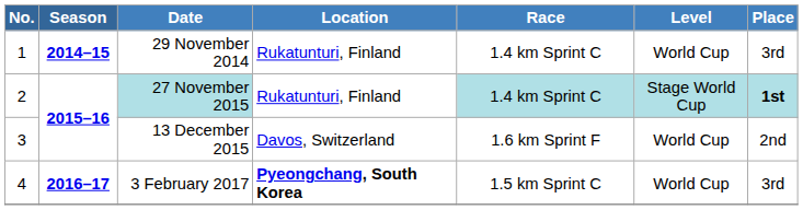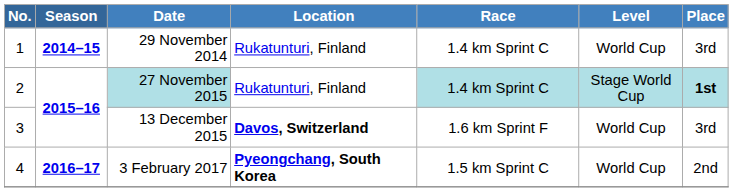13 December 2015 | Location: normal -> bold
13 December 2015 | Place: 2nd -> 3rd
3 February 2017 | Place: 3rd -> 2nd
